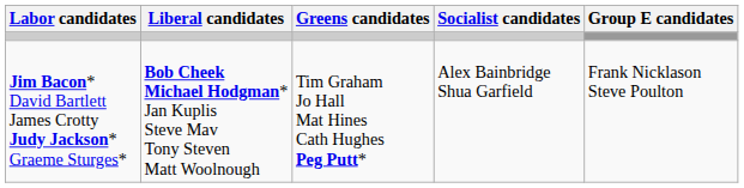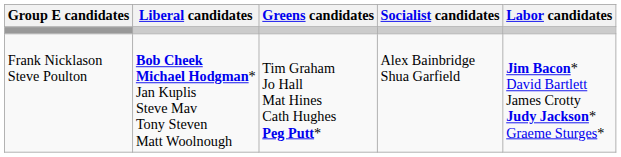columns swapped: Labor candidates <-> Group E candidates
